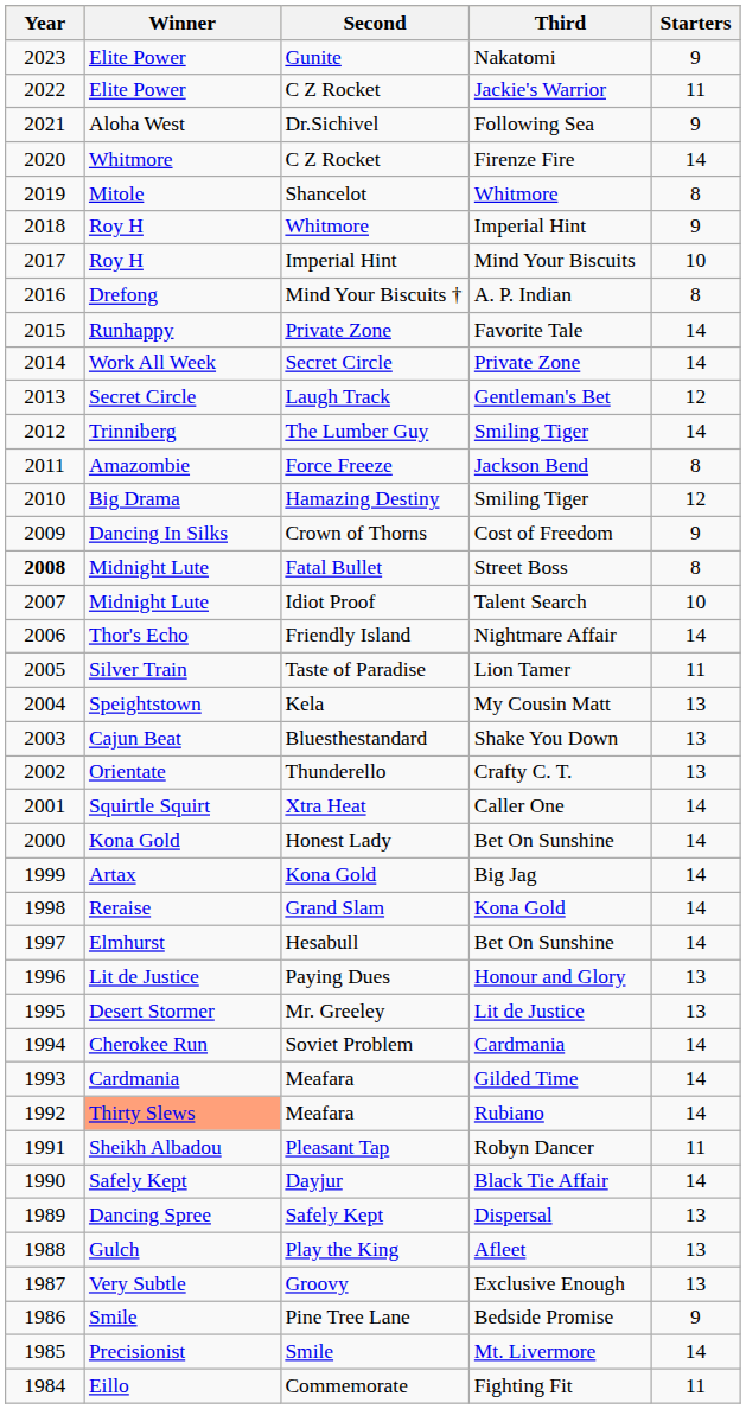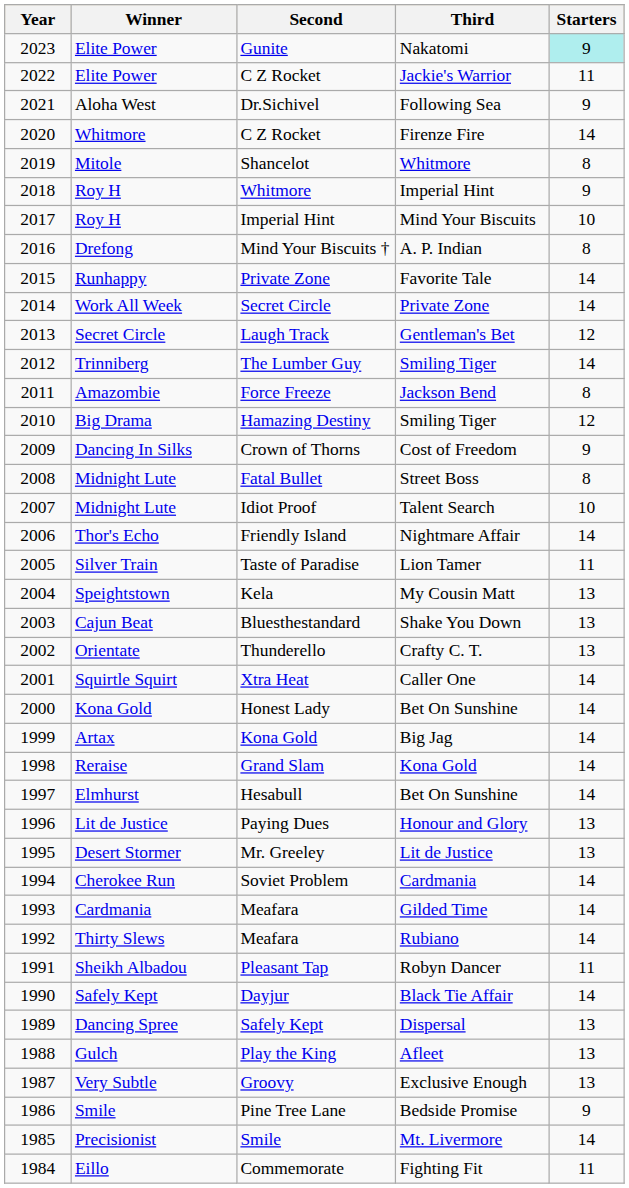Gunite | Starters: no background -> paleturquoise background
Fatal Bullet | Year: bold -> normal
Meafara / Rubiano | Winner: lightsalmon background -> no background
